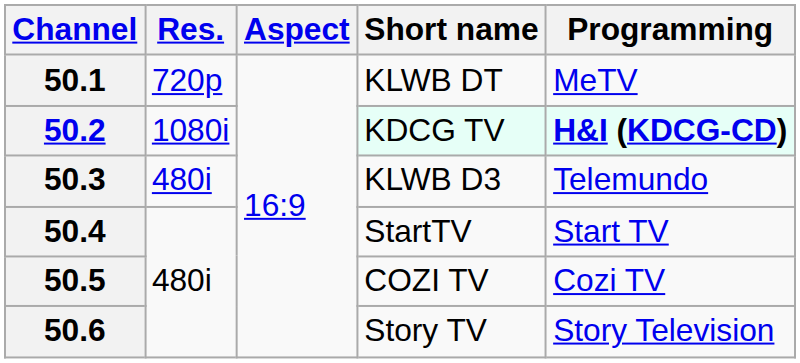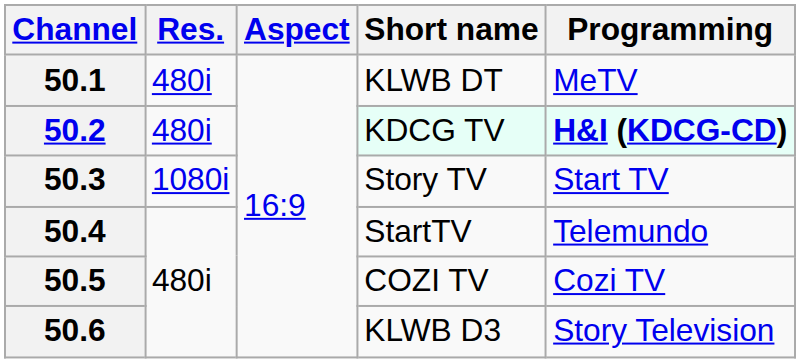50.1 | Res.: 720p -> 480i
50.2 | Res.: 1080i -> 480i
50.3 | Res.: 480i -> 1080i
50.3 | Short name: KLWB D3 -> Story TV
50.3 | Programming: Telemundo -> Start TV
50.4 | Programming: Start TV -> Telemundo
50.6 | Short name: Story TV -> KLWB D3
